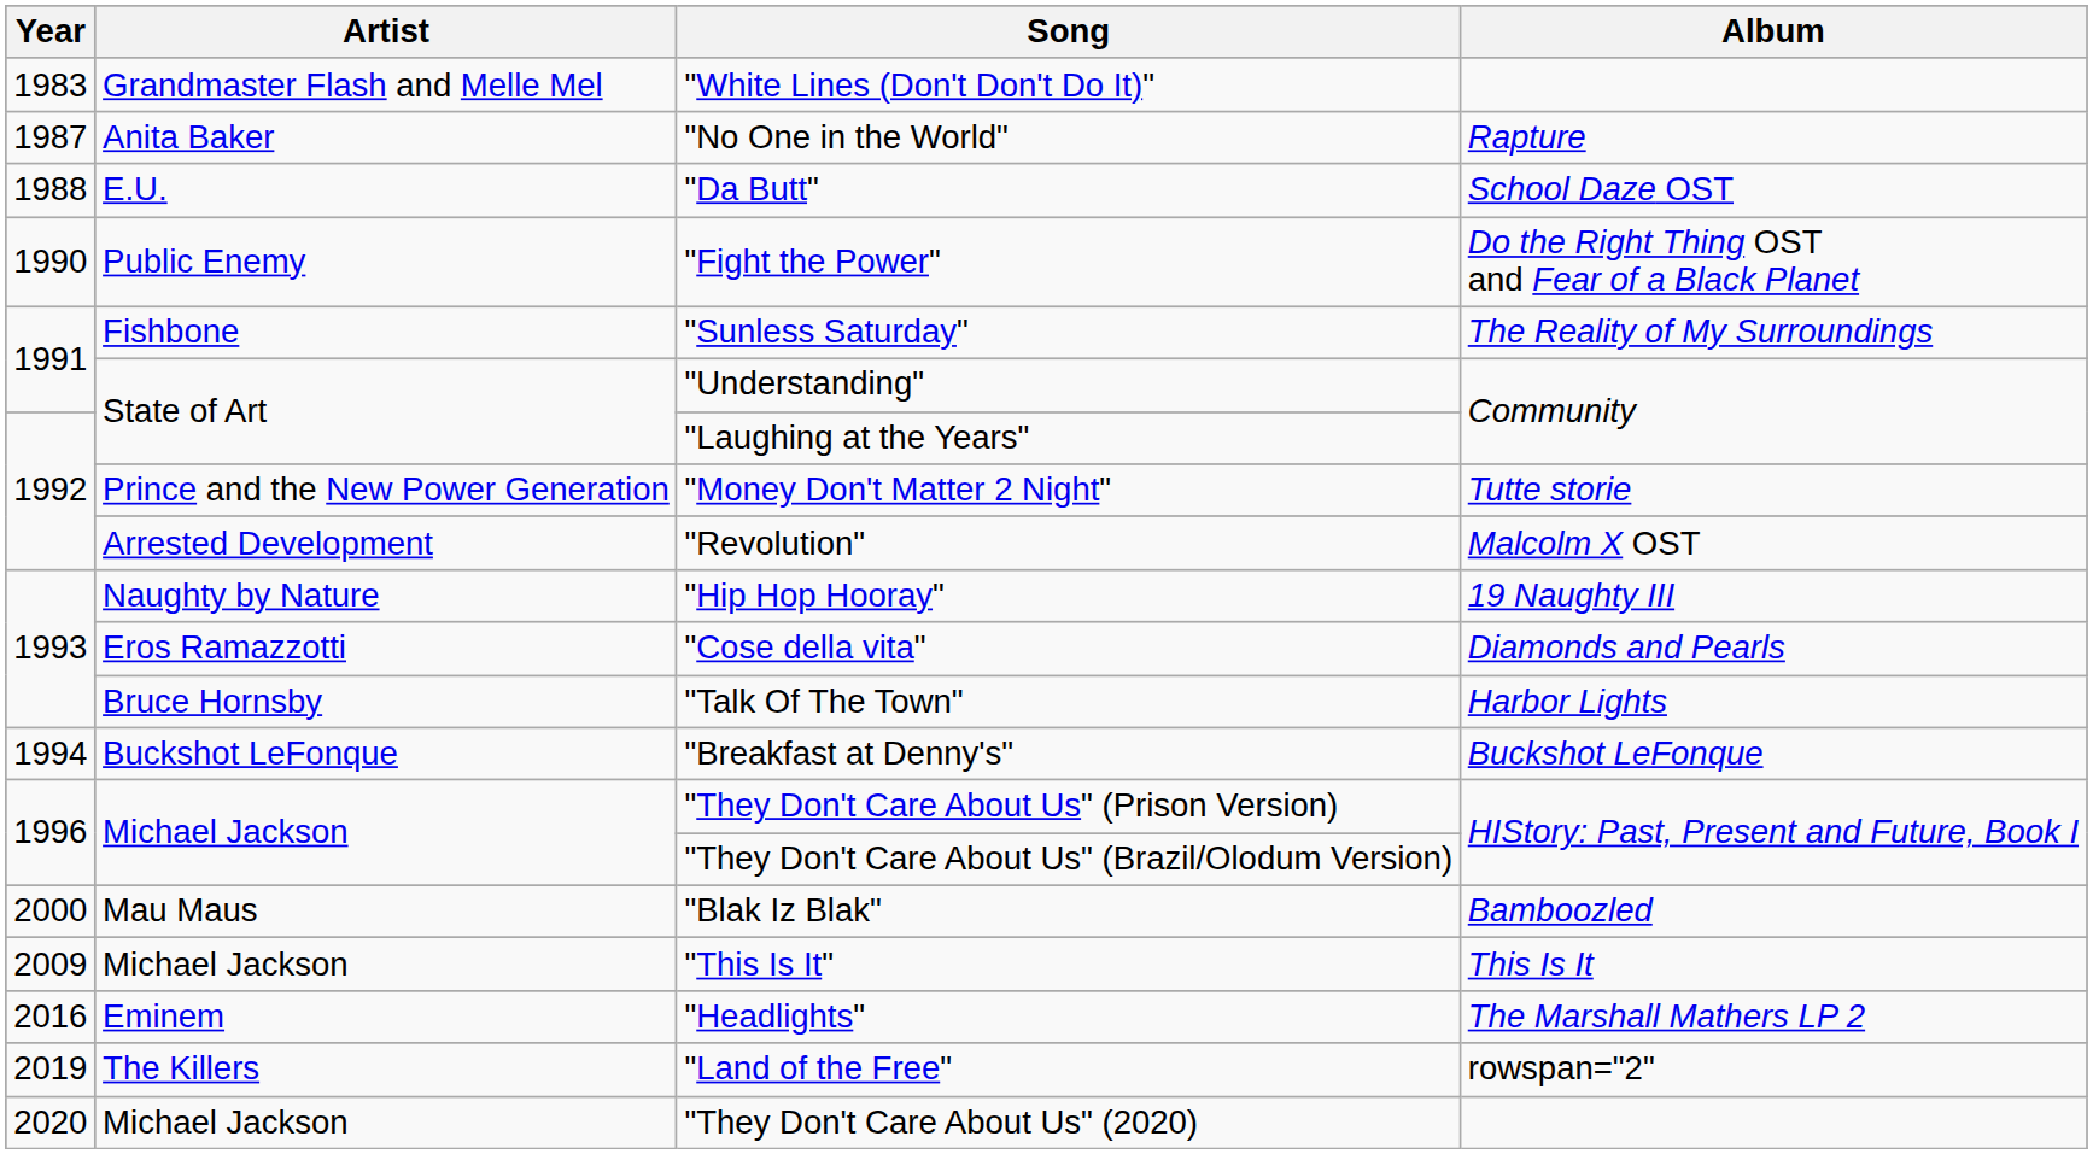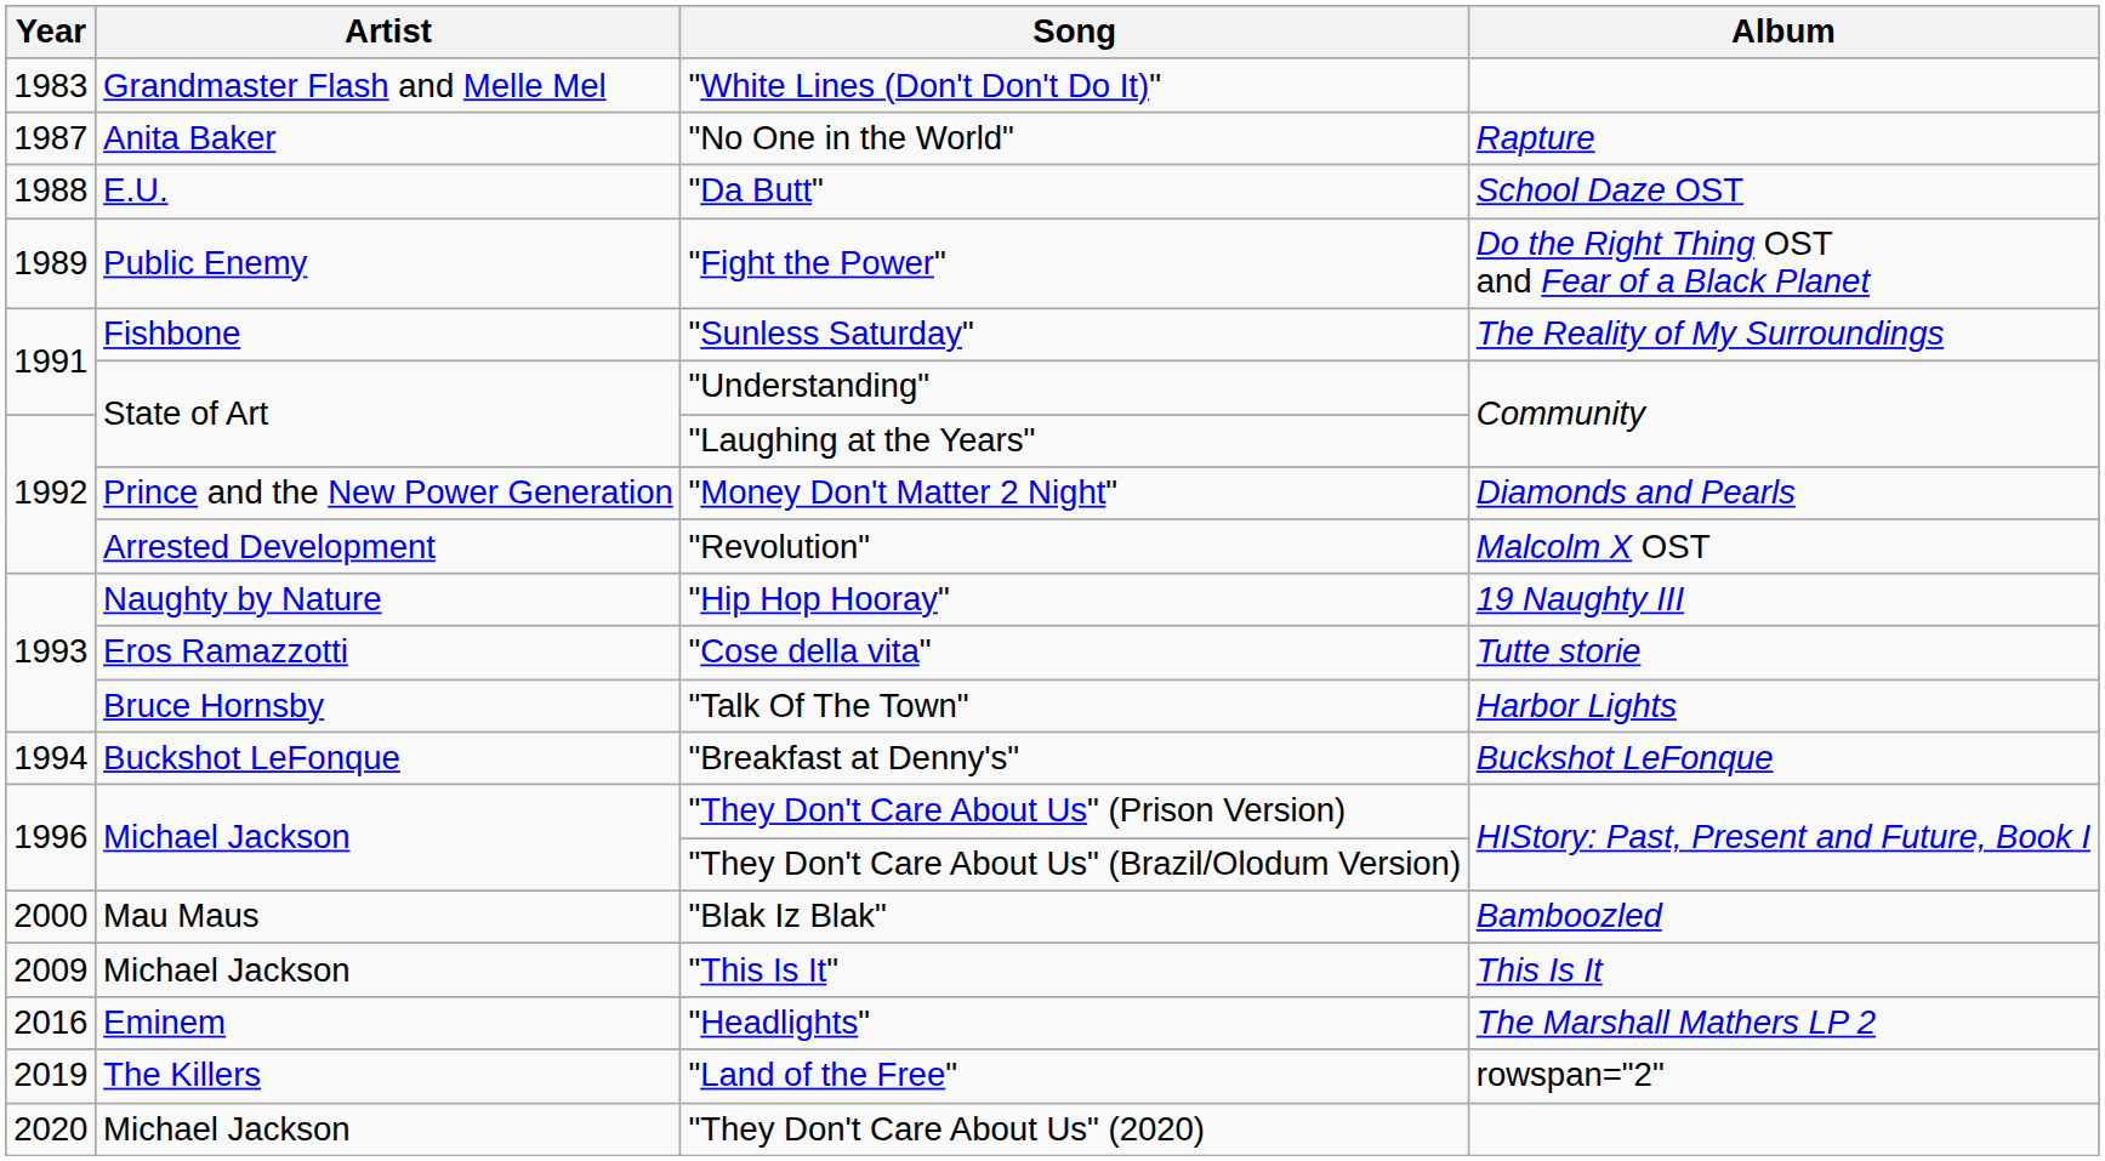"Fight the Power" | Year: 1990 -> 1989
"Money Don't Matter 2 Night" | Album: Tutte storie -> Diamonds and Pearls
"Cose della vita" | Album: Diamonds and Pearls -> Tutte storie
